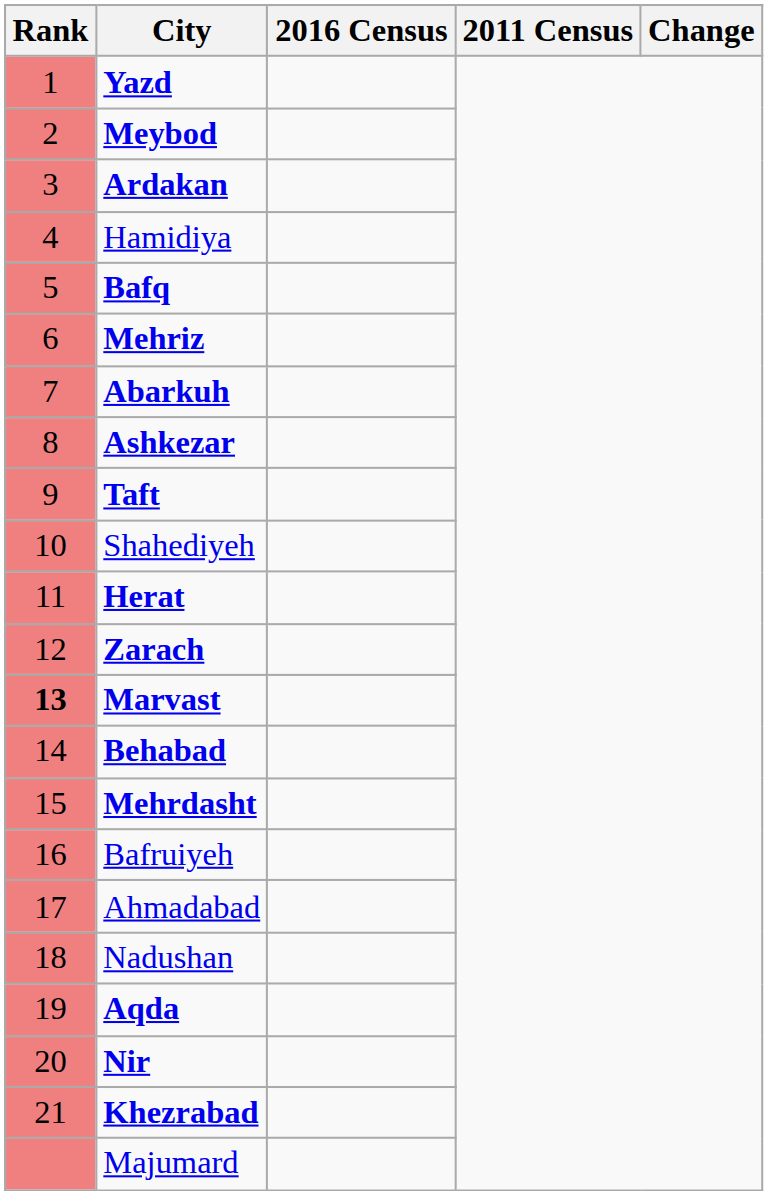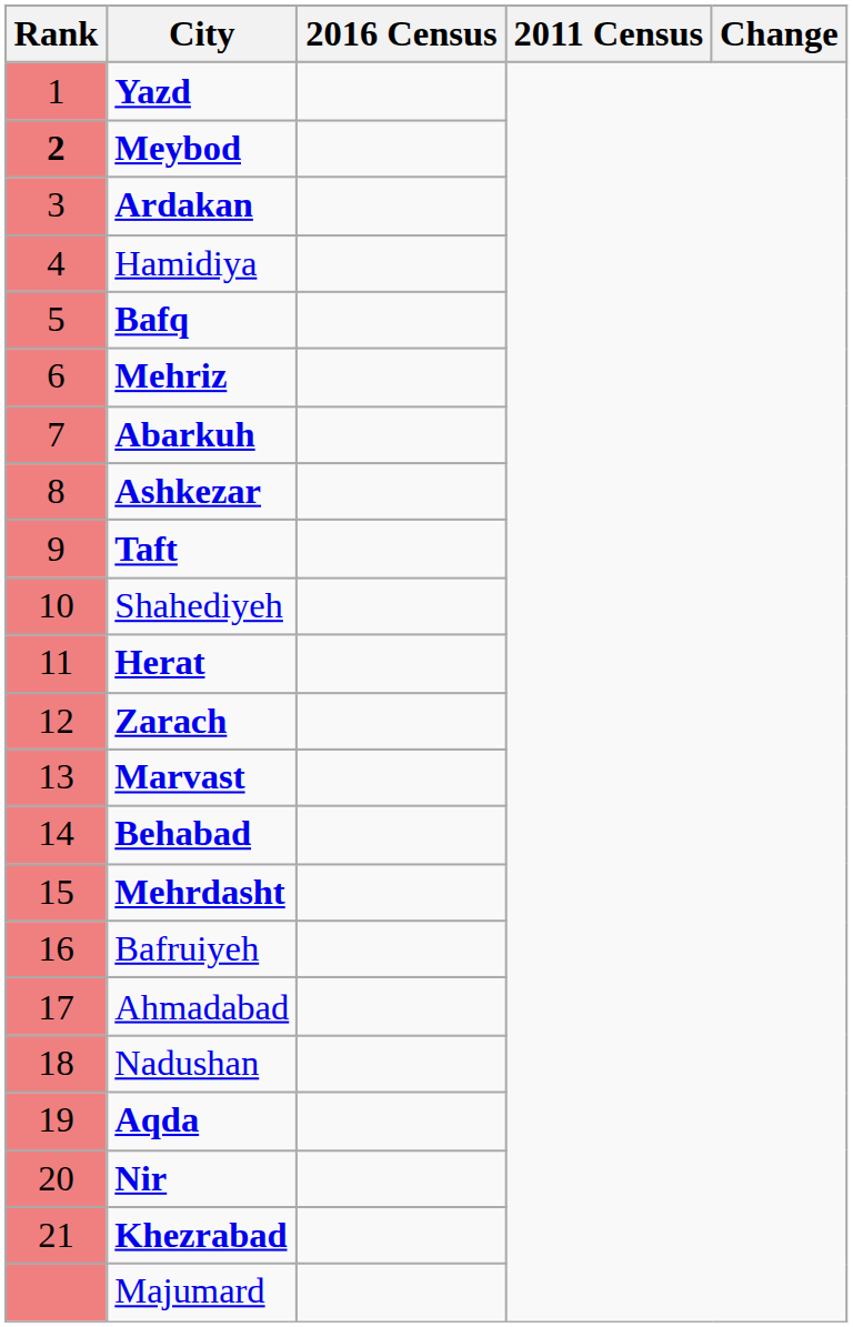Meybod | Rank: normal -> bold
Marvast | Rank: bold -> normal
